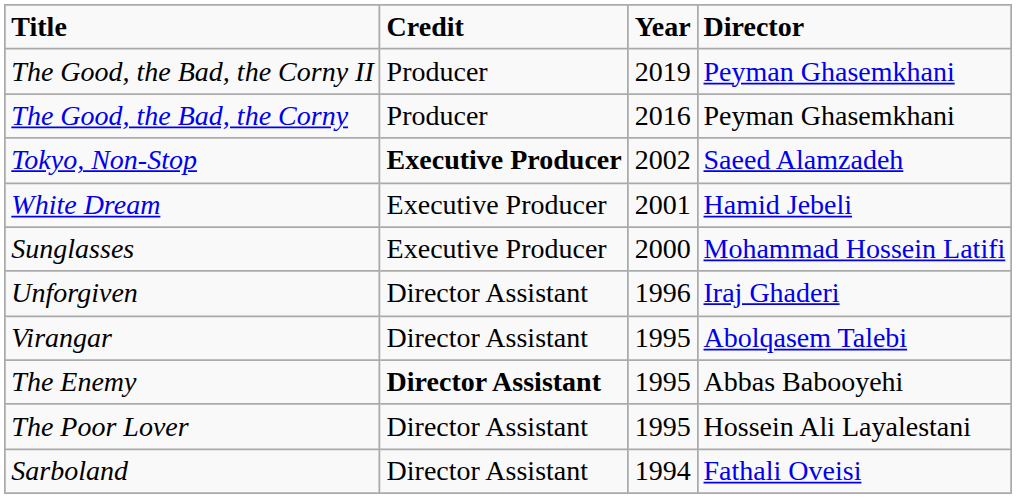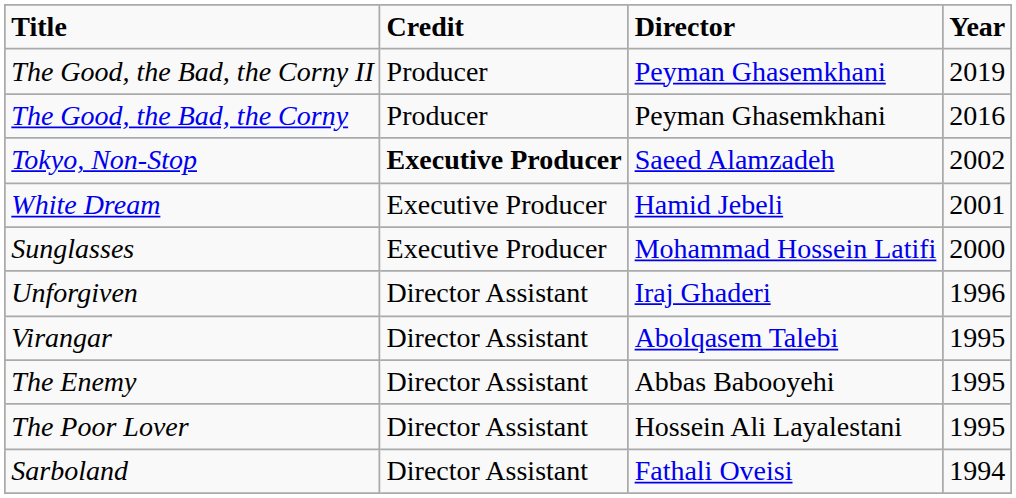columns swapped: Director <-> Year
The Enemy | Credit: bold -> normal
